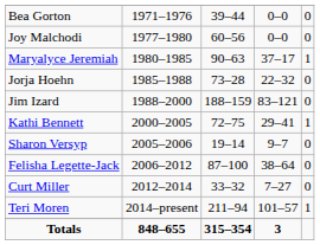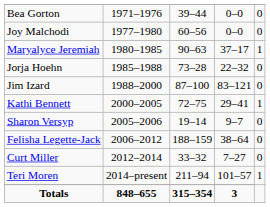Jim Izard | column 3: 188–159 -> 87–100
Felisha Legette-Jack | column 3: 87–100 -> 188–159
